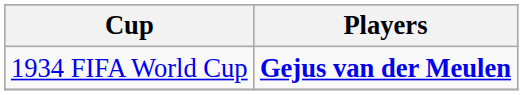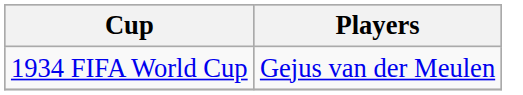1934 FIFA World Cup | Players: bold -> normal
